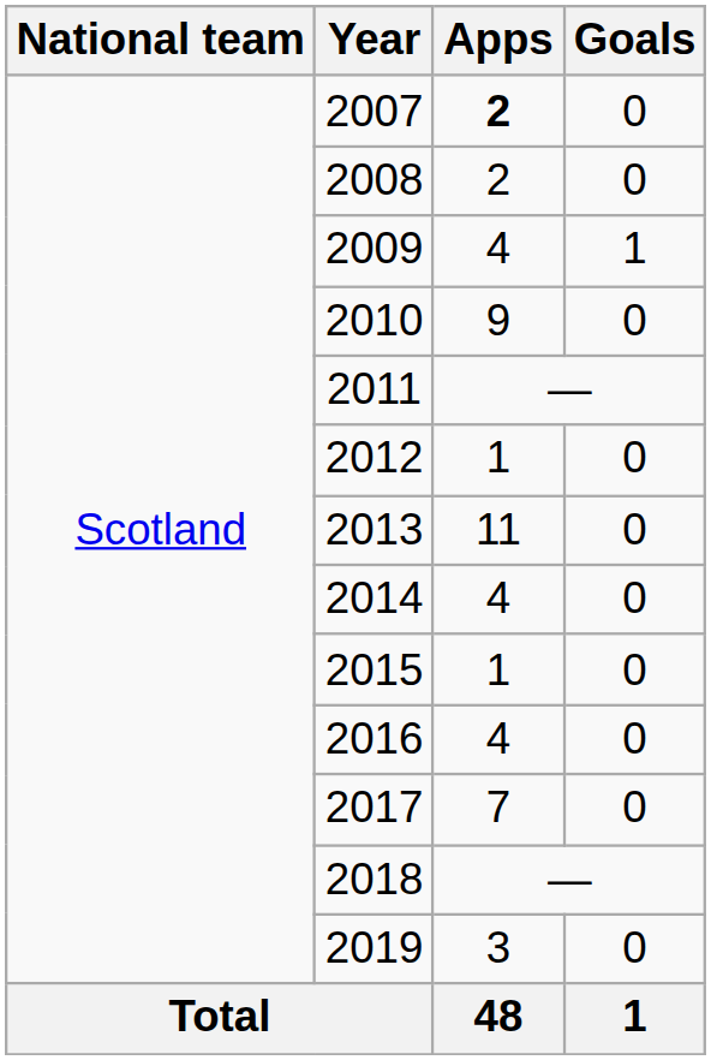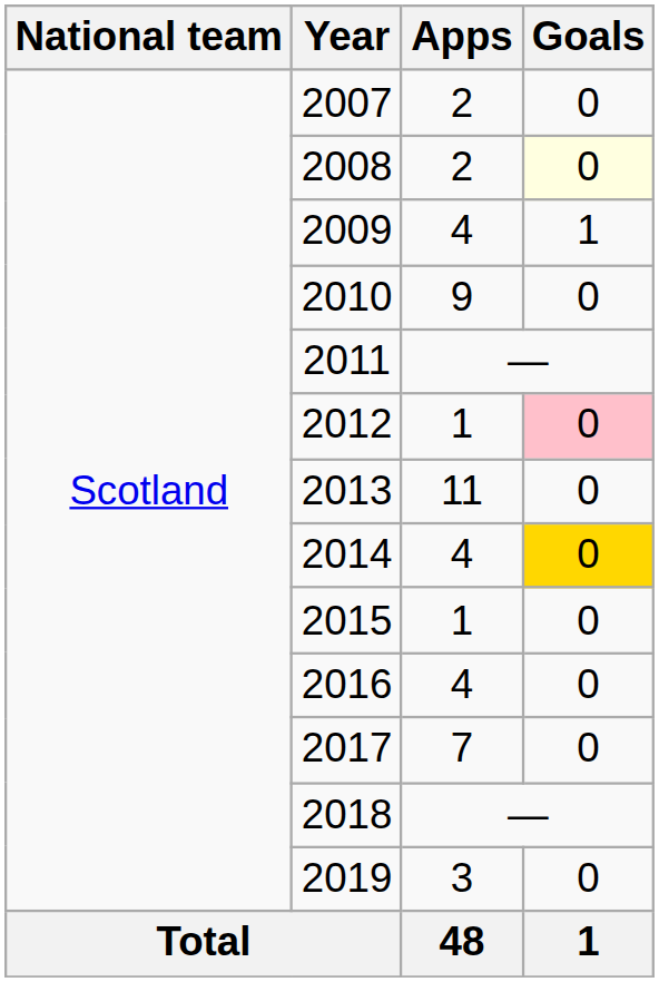2007 | Apps: bold -> normal
2008 | Goals: no background -> lightyellow background
2012 | Goals: no background -> pink background
2014 | Goals: no background -> gold background
